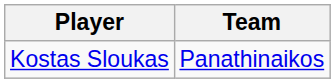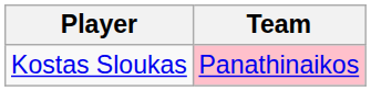Kostas Sloukas | Team: no background -> pink background
